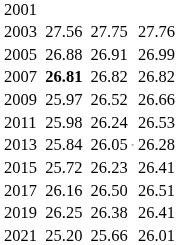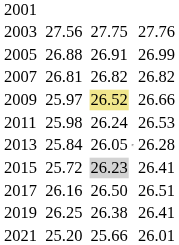2007 | column 2: bold -> normal
2009 | column 3: no background -> khaki background
2015 | column 3: no background -> lightgrey background
